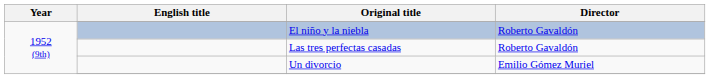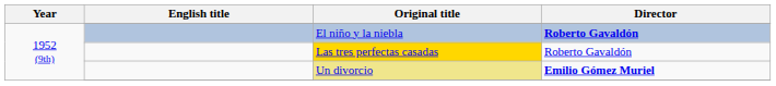El niño y la niebla | Director: normal -> bold
Las tres perfectas casadas | Original title: no background -> gold background
Un divorcio | Original title: no background -> khaki background
Un divorcio | Director: normal -> bold
